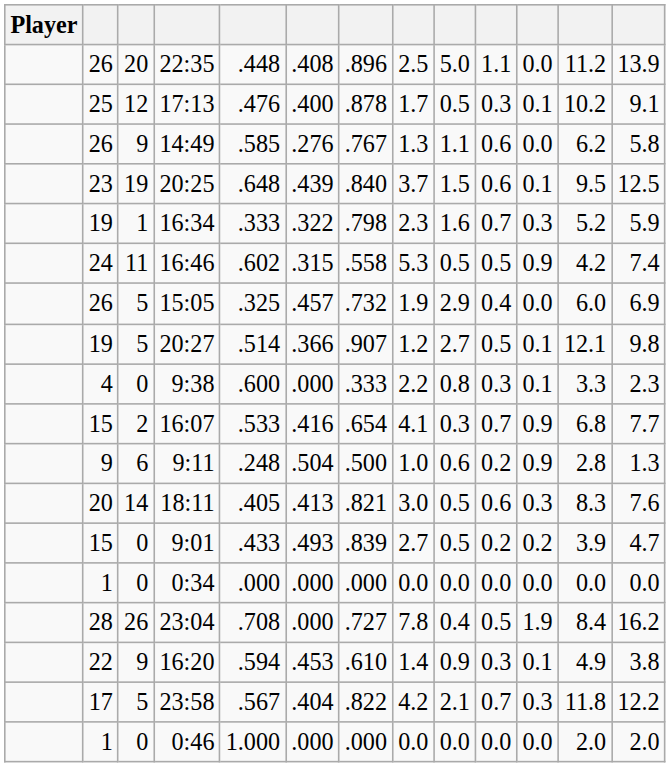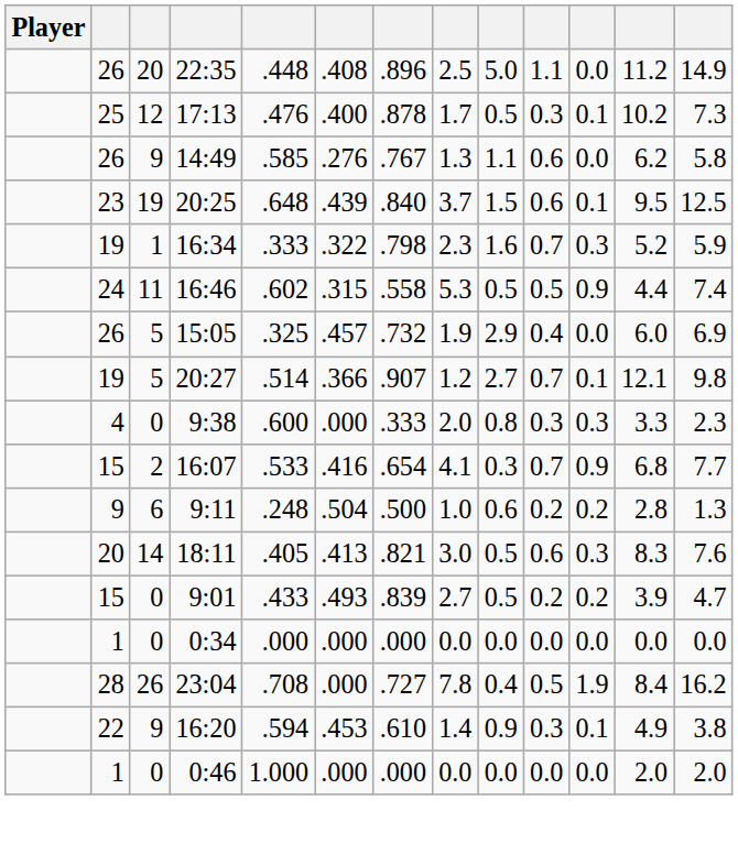22:35 | column 13: 13.9 -> 14.9
17:13 | column 13: 9.1 -> 7.3
16:46 | column 12: 4.2 -> 4.4
20:27 | column 10: 0.5 -> 0.7
9:38 | column 8: 2.2 -> 2.0
9:38 | column 11: 0.1 -> 0.3
9:11 | column 11: 0.9 -> 0.2
- row: 17 | 5 | 23:58 | .567 | .404 | .822 | 4.2 | 2.1 | 0.7 | 0.3 | 11.8 | 12.2
